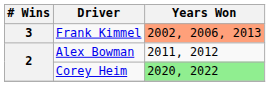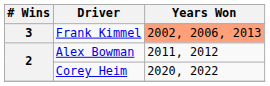Corey Heim | Years Won: lightgreen background -> no background
